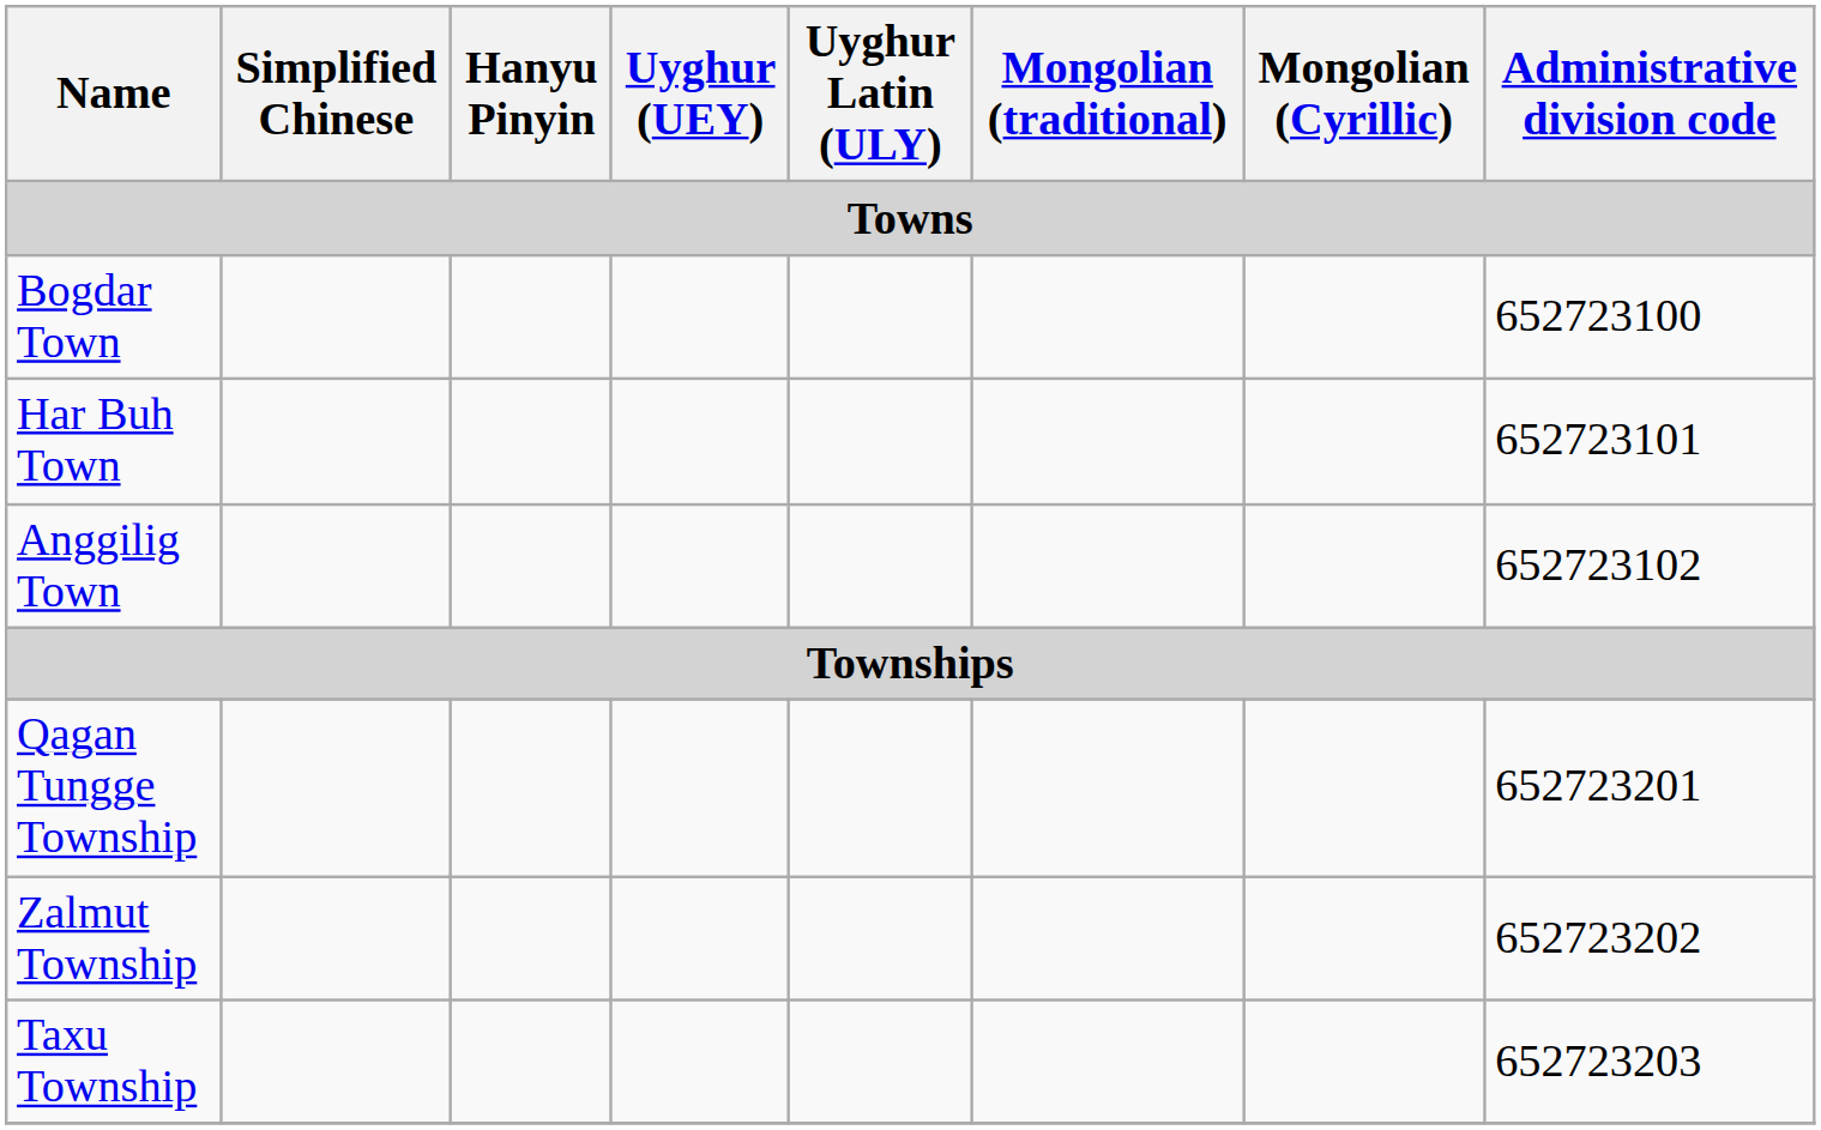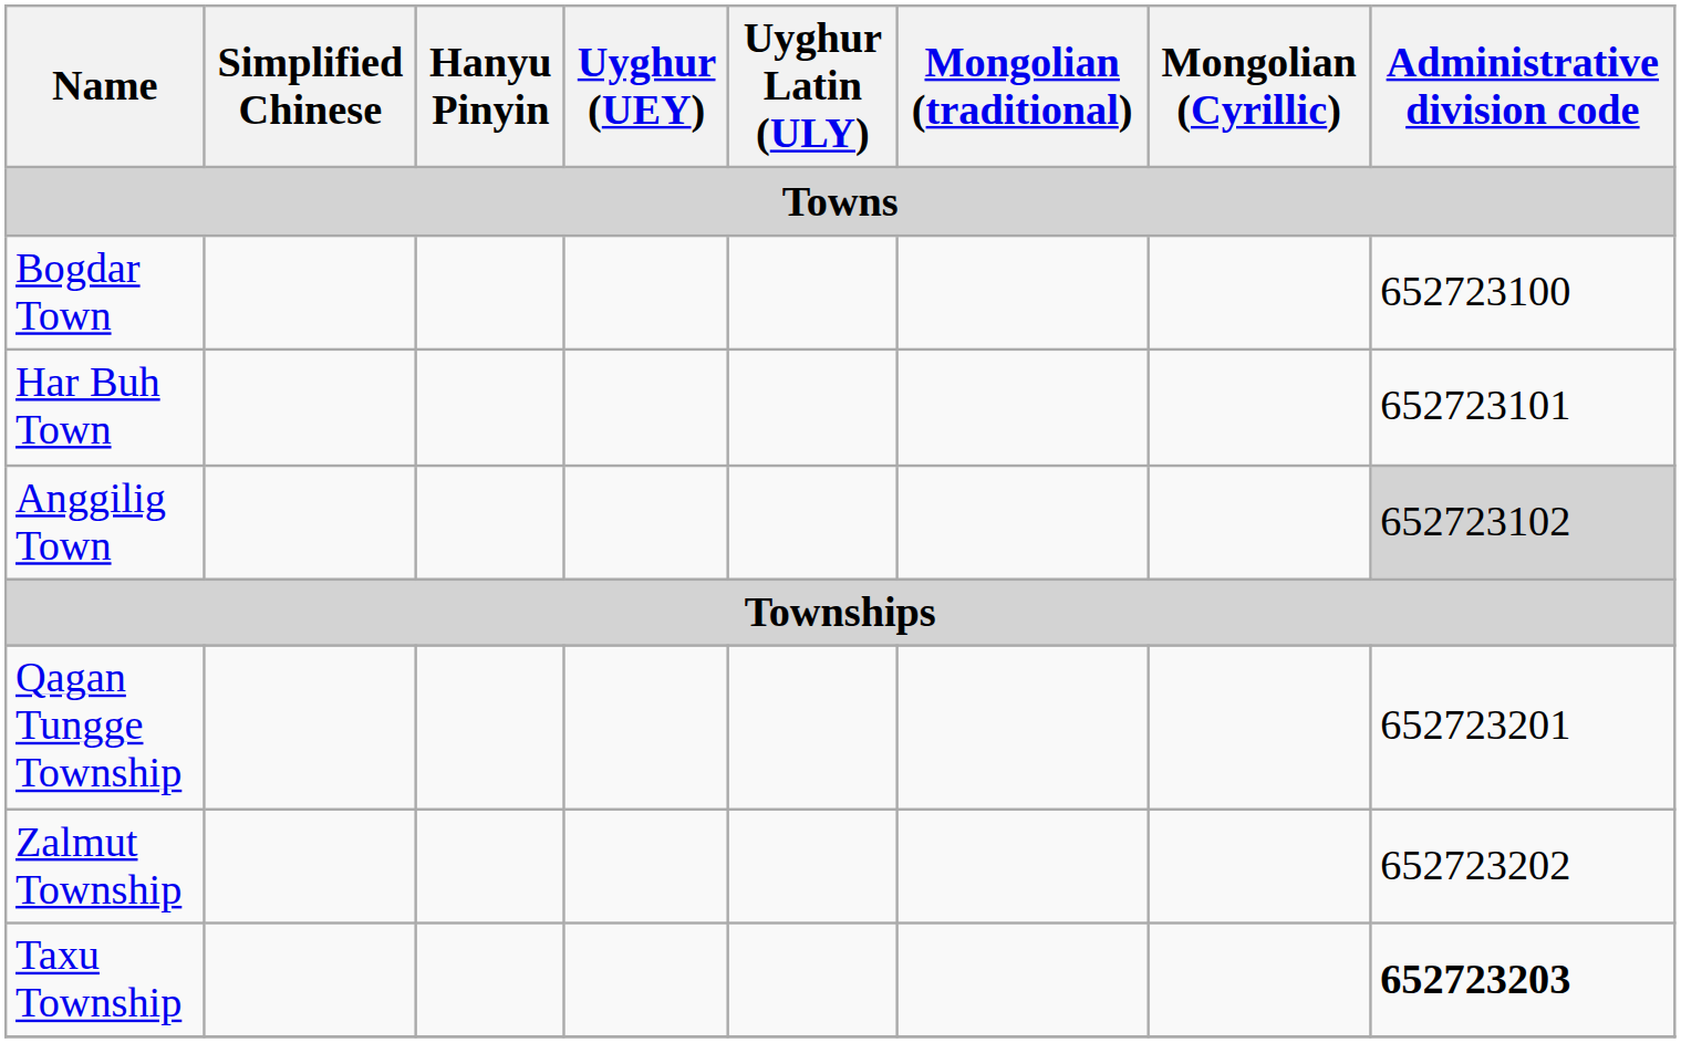Anggilig Town | Administrative division code: no background -> lightgrey background
Taxu Township | Administrative division code: normal -> bold
